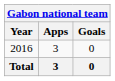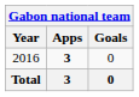2016 | Apps: normal -> bold
